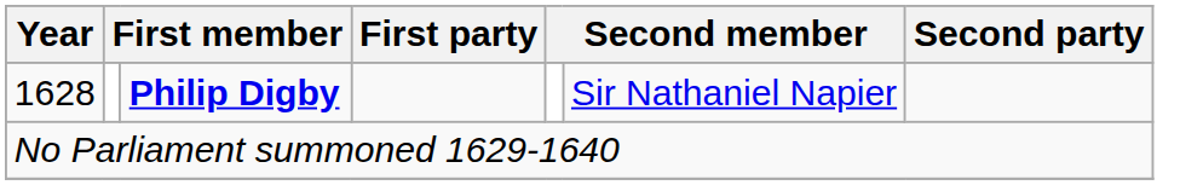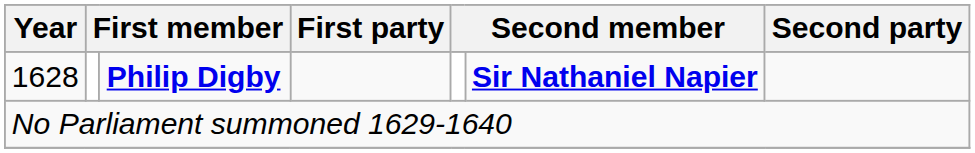1628 | column 6: normal -> bold
